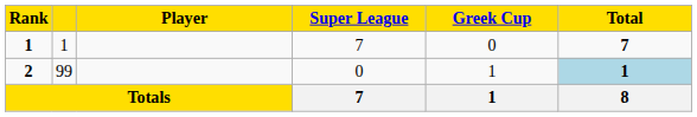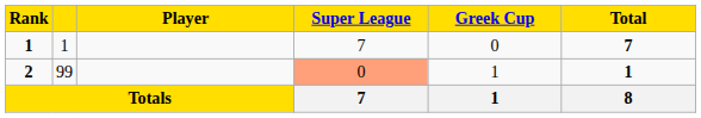2 | Super League: no background -> lightsalmon background
2 | Total: lightblue background -> no background
